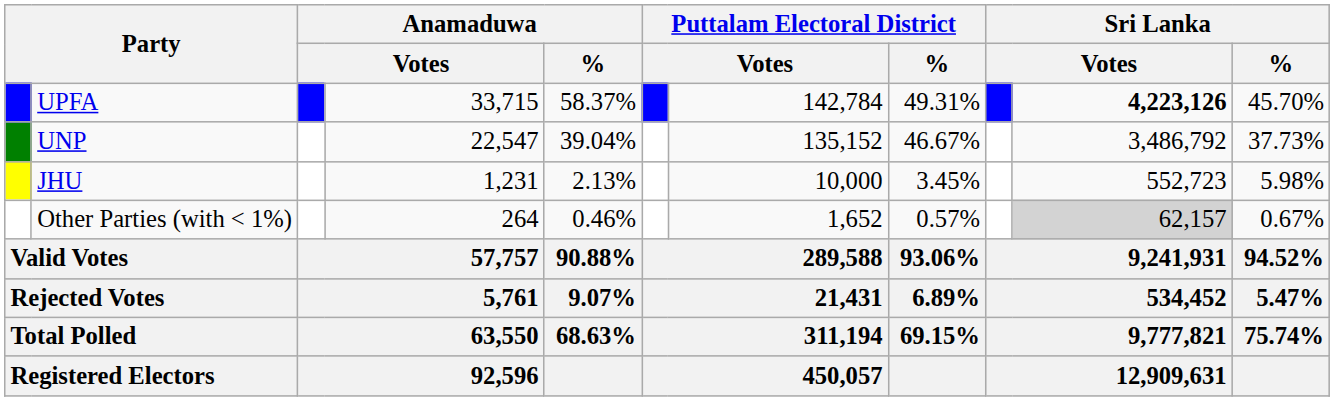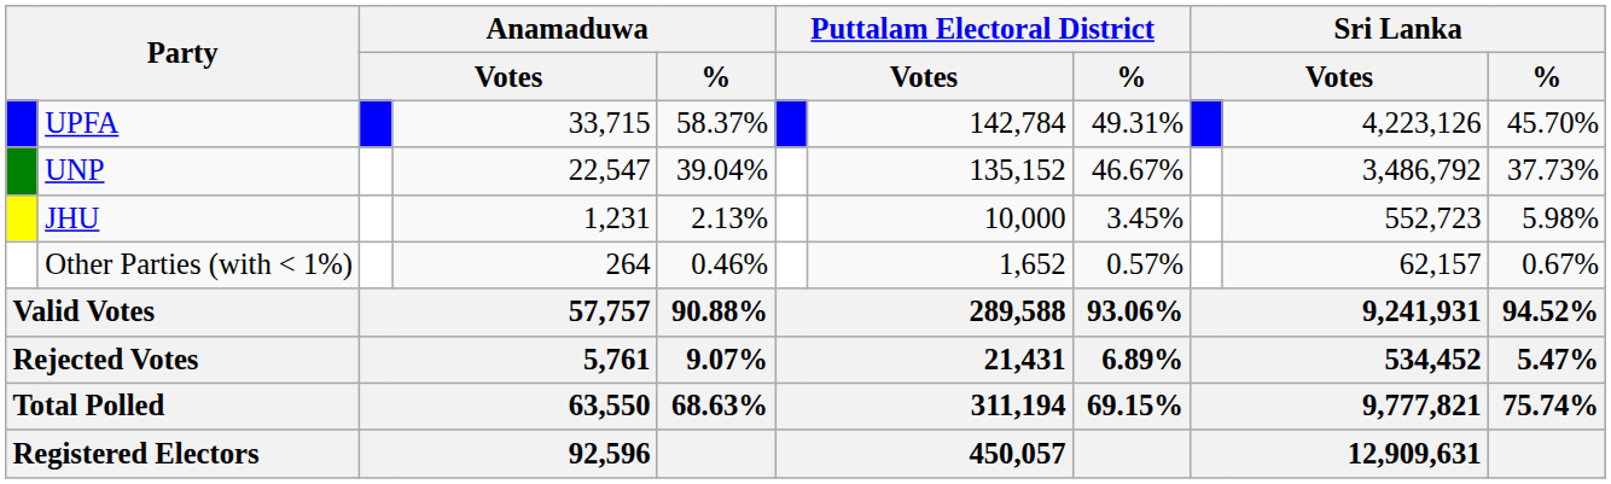UPFA | column 10: bold -> normal
Other Parties (with < 1%) | column 10: lightgrey background -> no background
